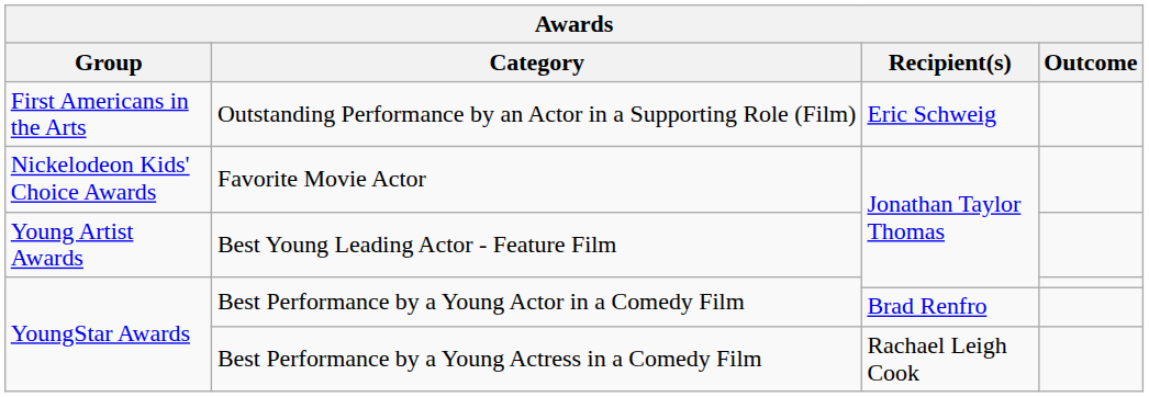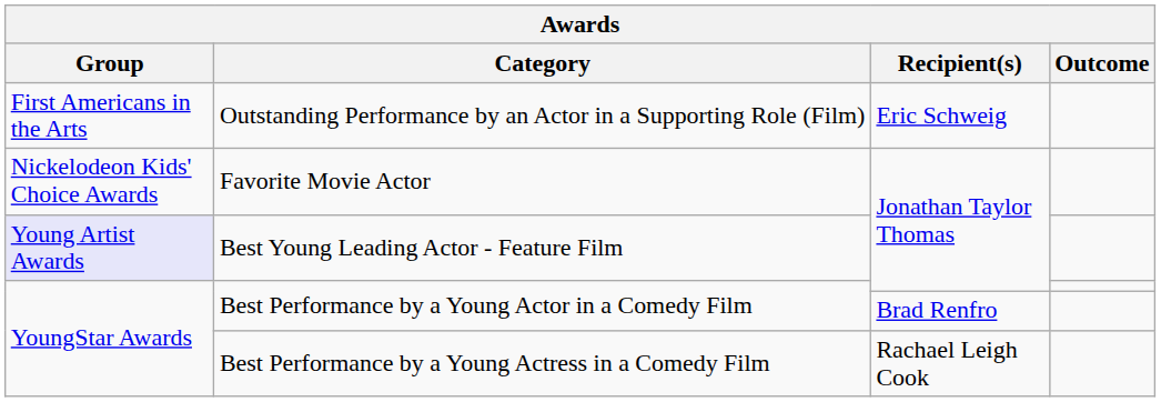Best Young Leading Actor - Feature Film | Group: no background -> lavender background
